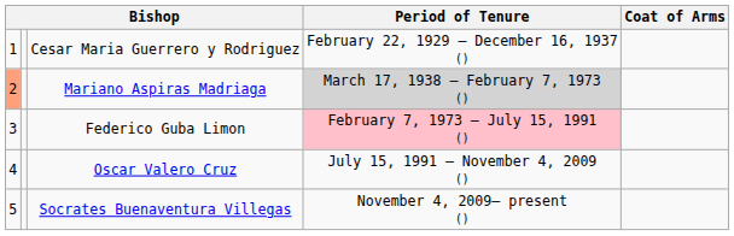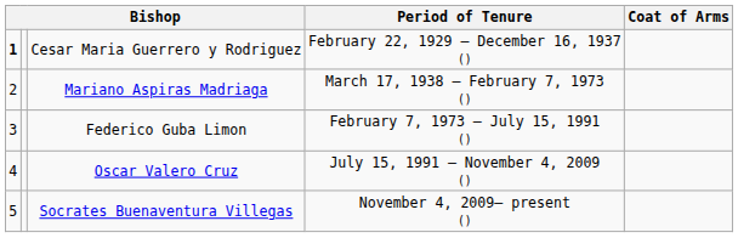Cesar Maria Guerrero y Rodriguez | column 1: normal -> bold
Mariano Aspiras Madriaga | column 1: lightsalmon background -> no background
Mariano Aspiras Madriaga | Period of Tenure: lightgrey background -> no background
Federico Guba Limon | Period of Tenure: pink background -> no background
